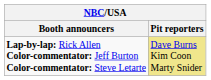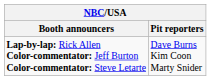row 3 | Pit reporters: khaki background -> no background
